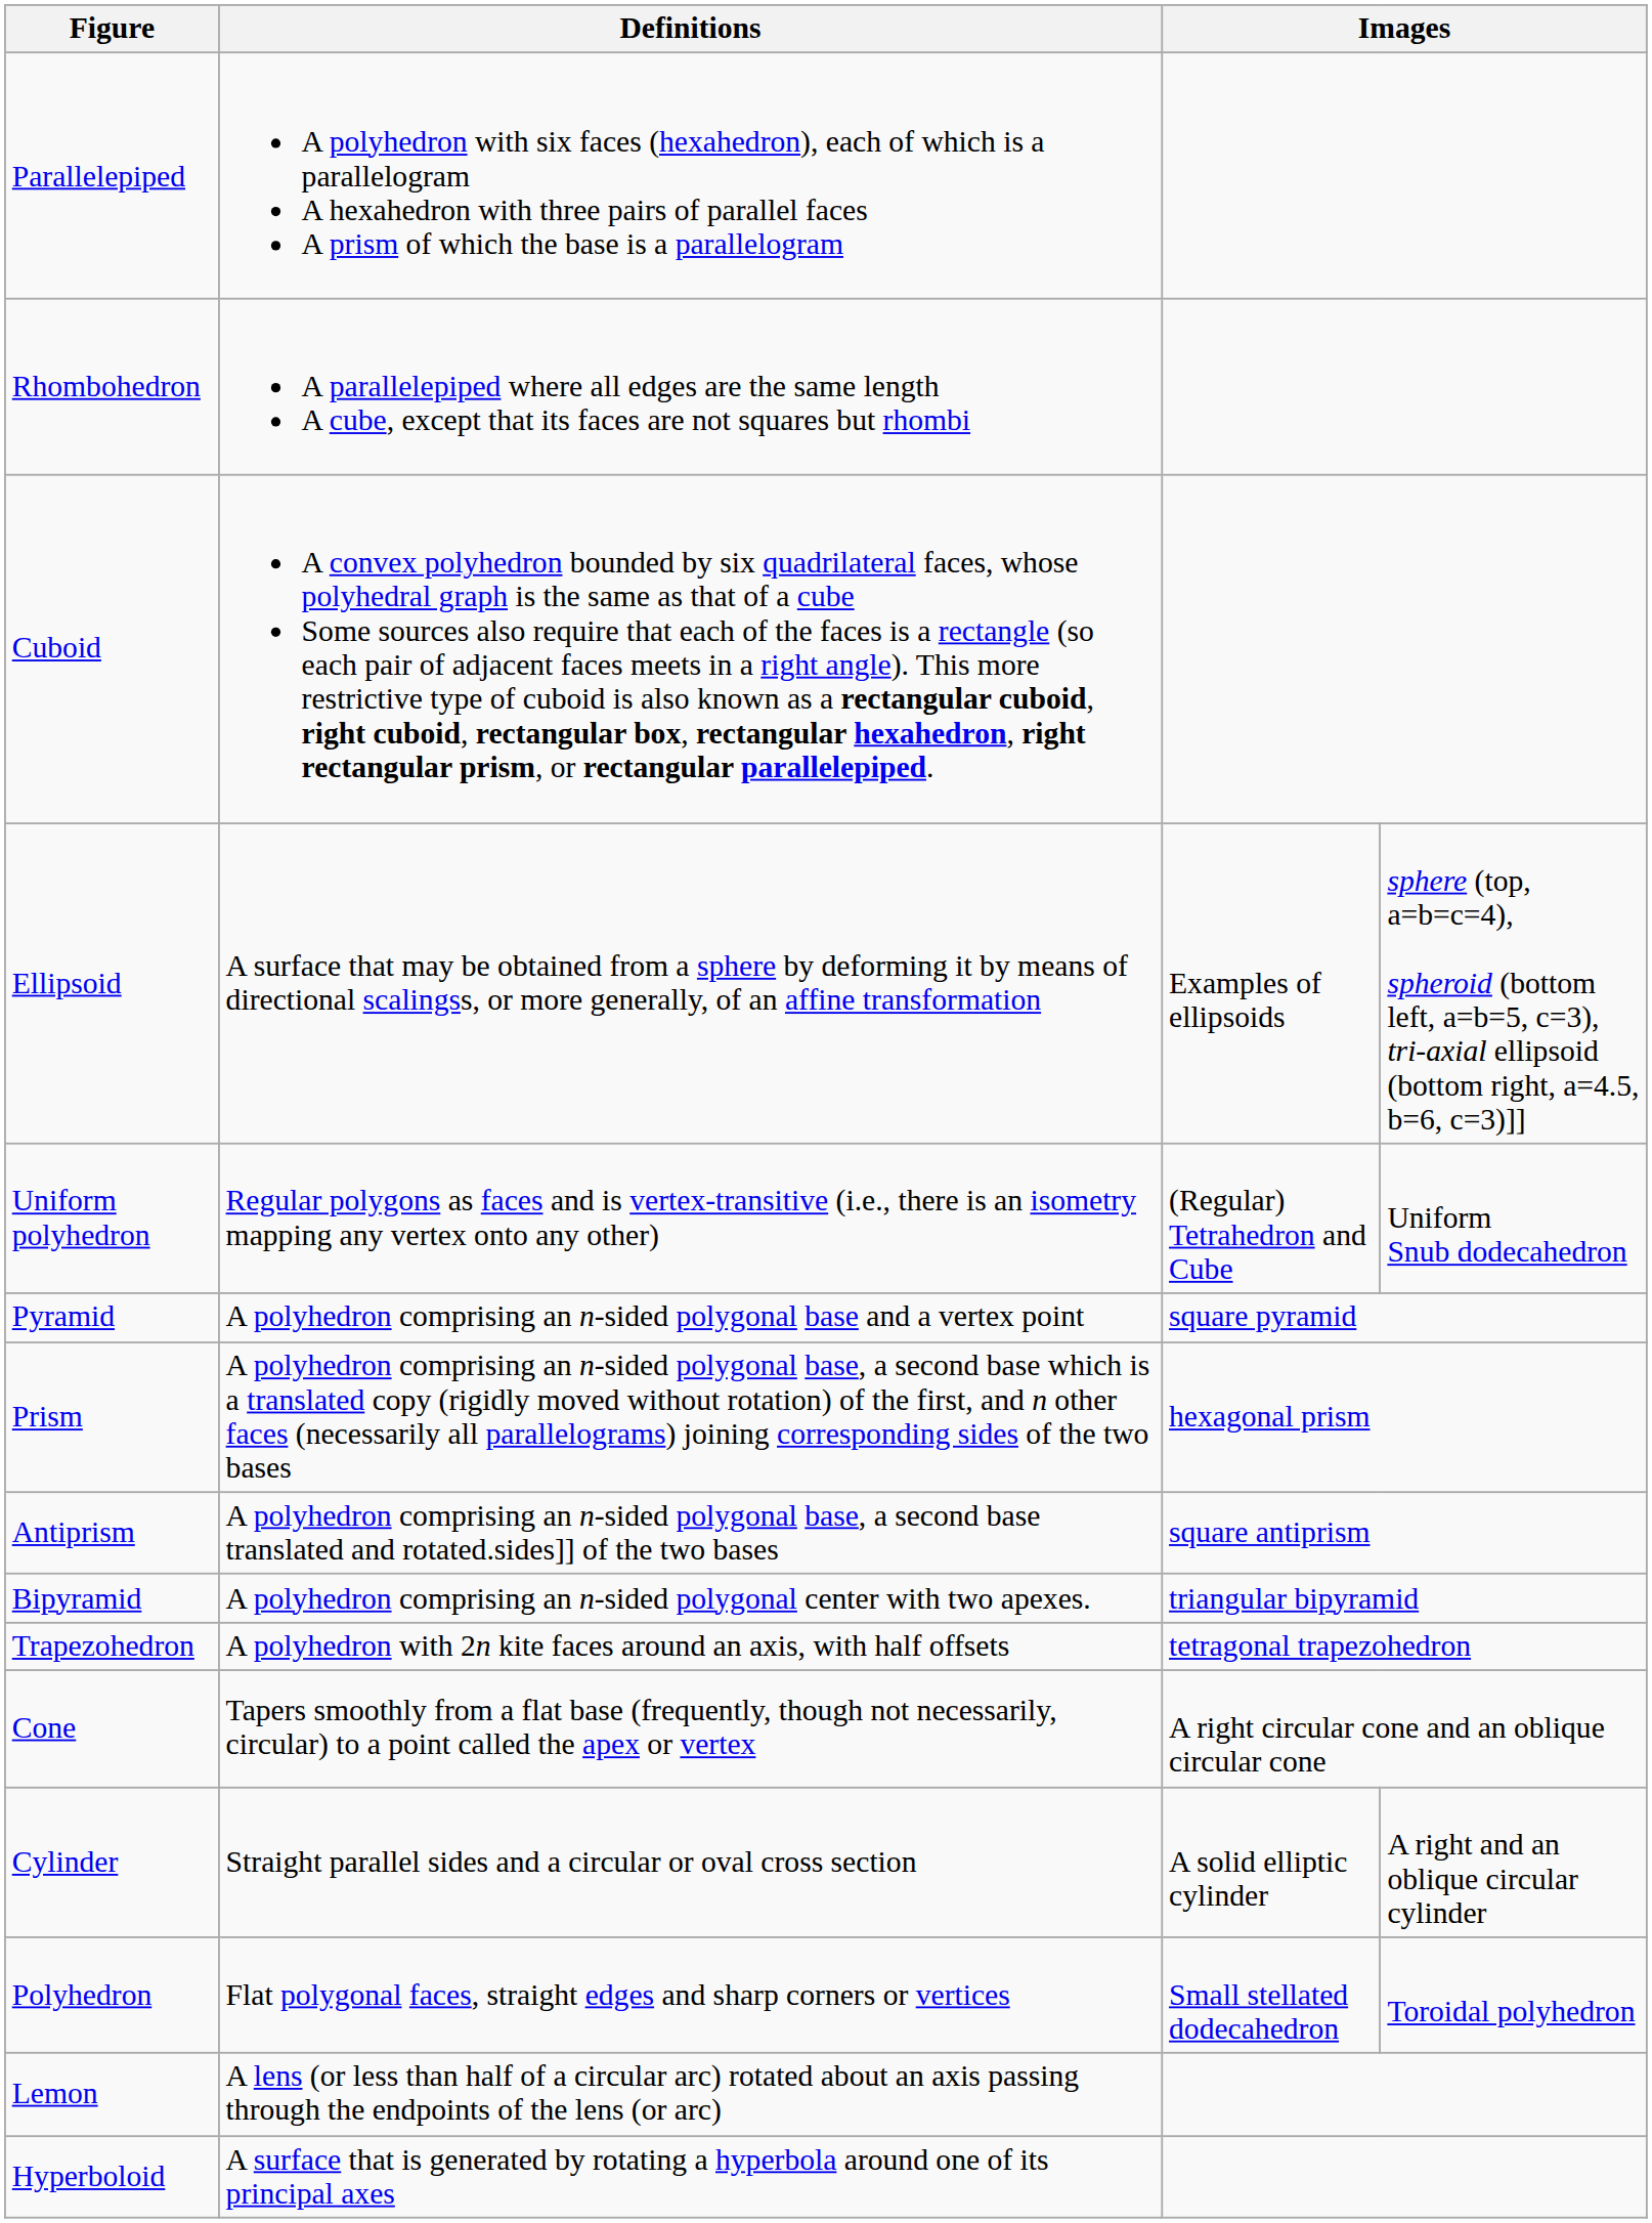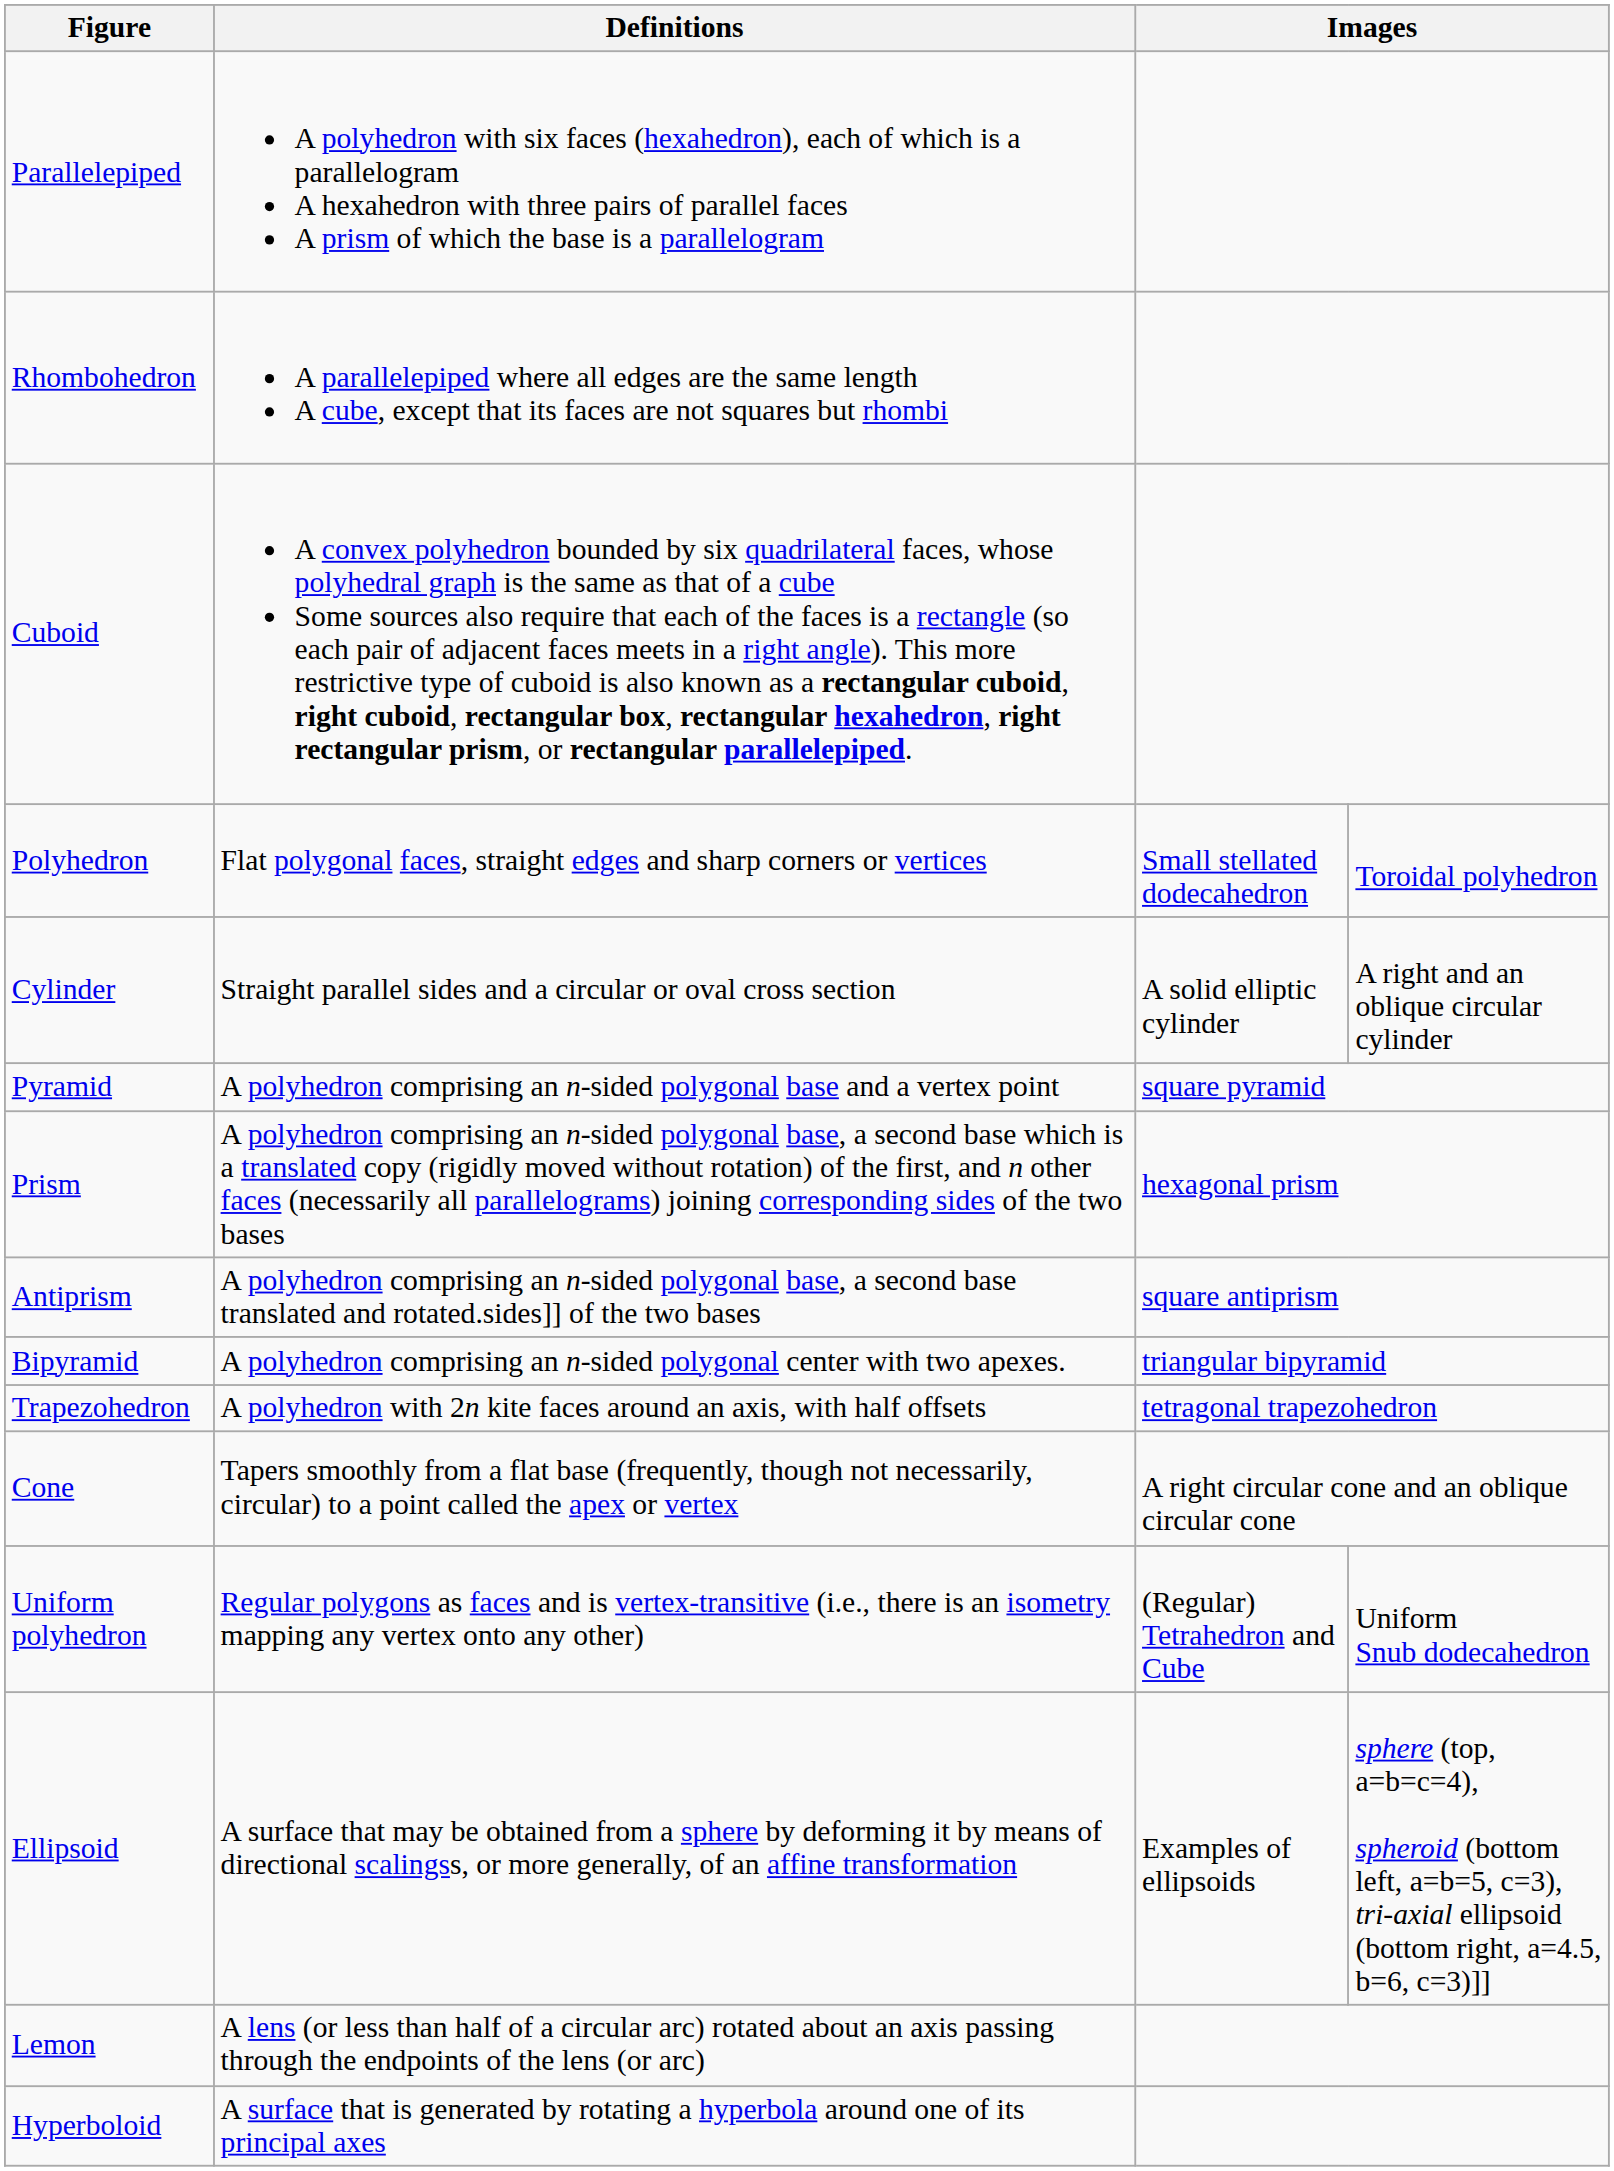rows swapped: Polyhedron <-> Ellipsoid
rows swapped: Uniform polyhedron <-> Cylinder
